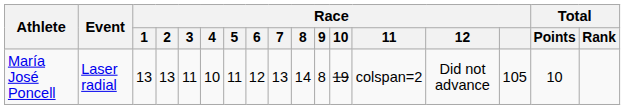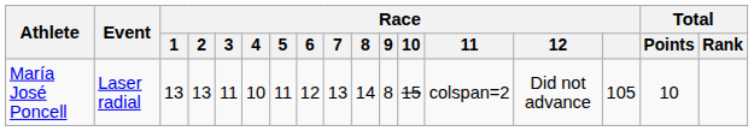María José Poncell | Race / 10: 19 -> 15
